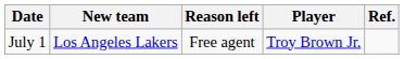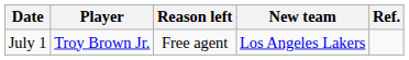columns swapped: Player <-> New team
